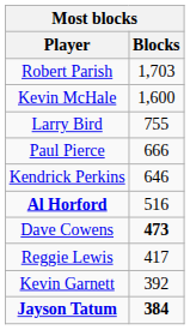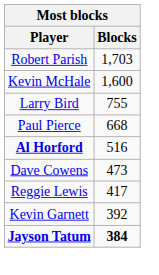Paul Pierce | Blocks: 666 -> 668
- row: Kendrick Perkins | 646
Dave Cowens | Blocks: bold -> normal
